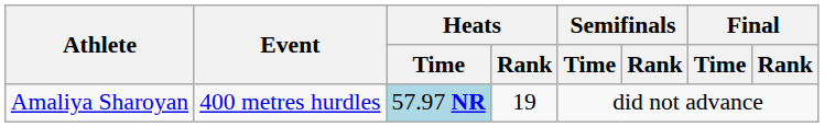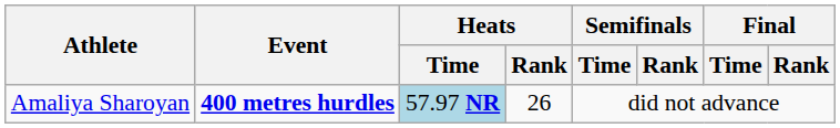Amaliya Sharoyan | Event: normal -> bold
Amaliya Sharoyan | Heats / Rank: 19 -> 26
